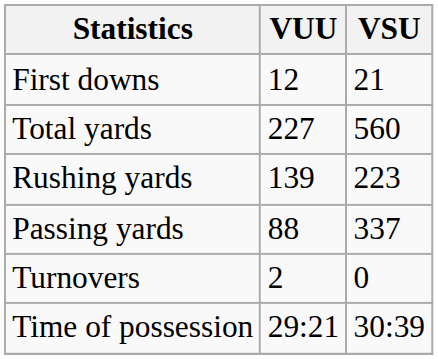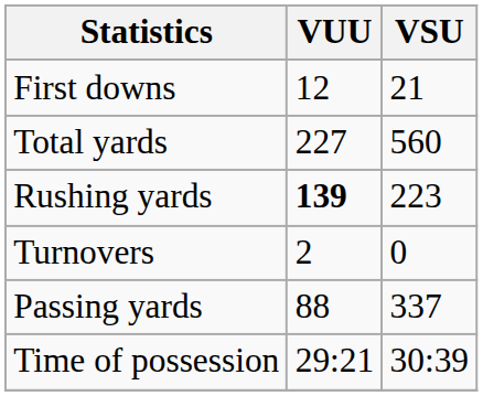Rushing yards | VUU: normal -> bold
rows swapped: Passing yards <-> Turnovers
